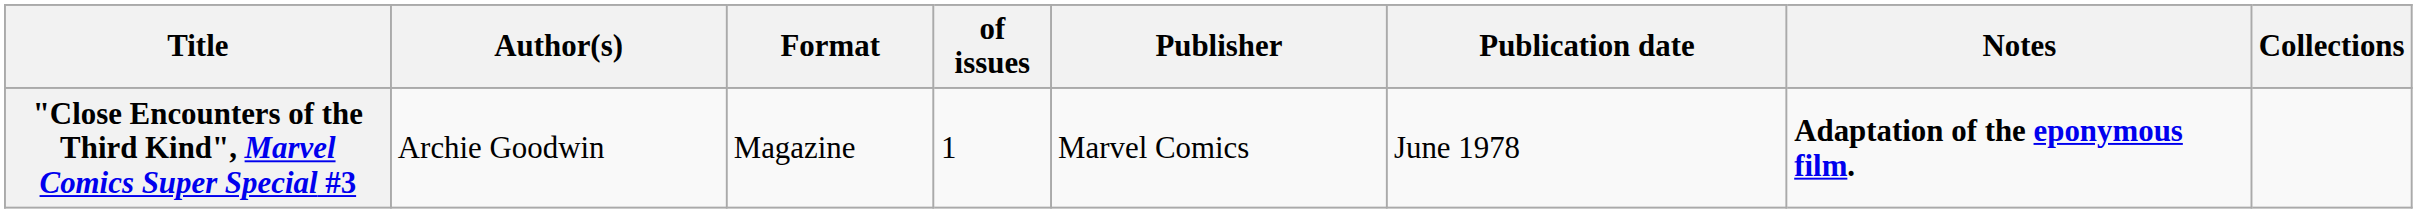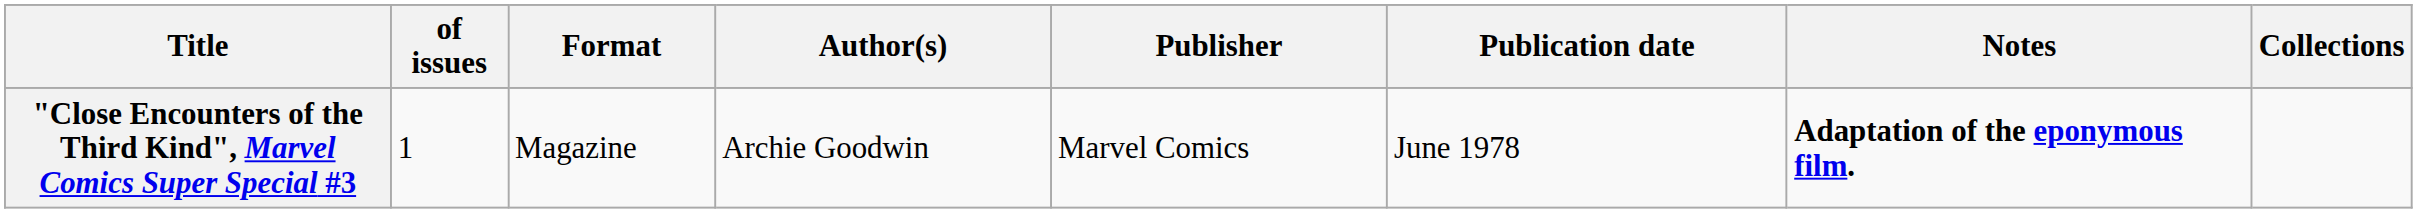columns swapped: of issues <-> Author(s)
